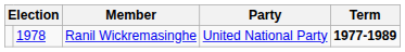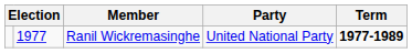Ranil Wickremasinghe | column 2: 1978 -> 1977
